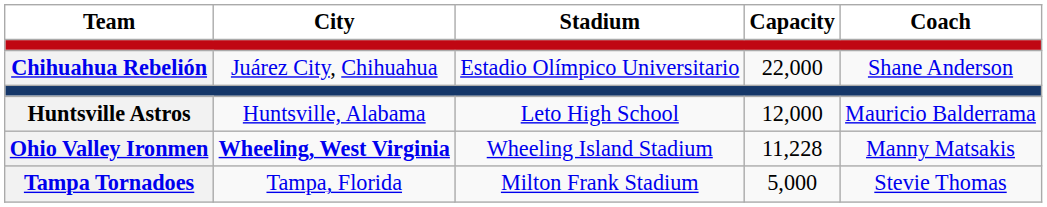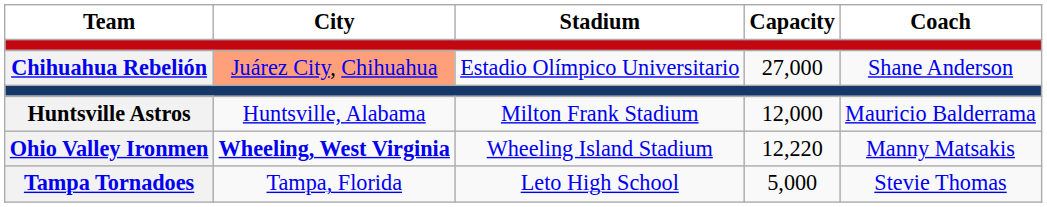Chihuahua Rebelión | City: no background -> lightsalmon background
Chihuahua Rebelión | Capacity: 22,000 -> 27,000
Huntsville Astros | Stadium: Leto High School -> Milton Frank Stadium
Ohio Valley Ironmen | Capacity: 11,228 -> 12,220
Tampa Tornadoes | Stadium: Milton Frank Stadium -> Leto High School
